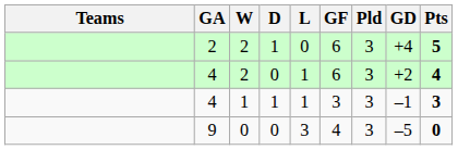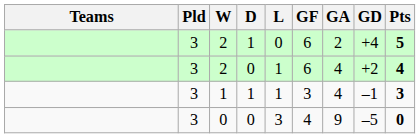columns swapped: Pld <-> GA
